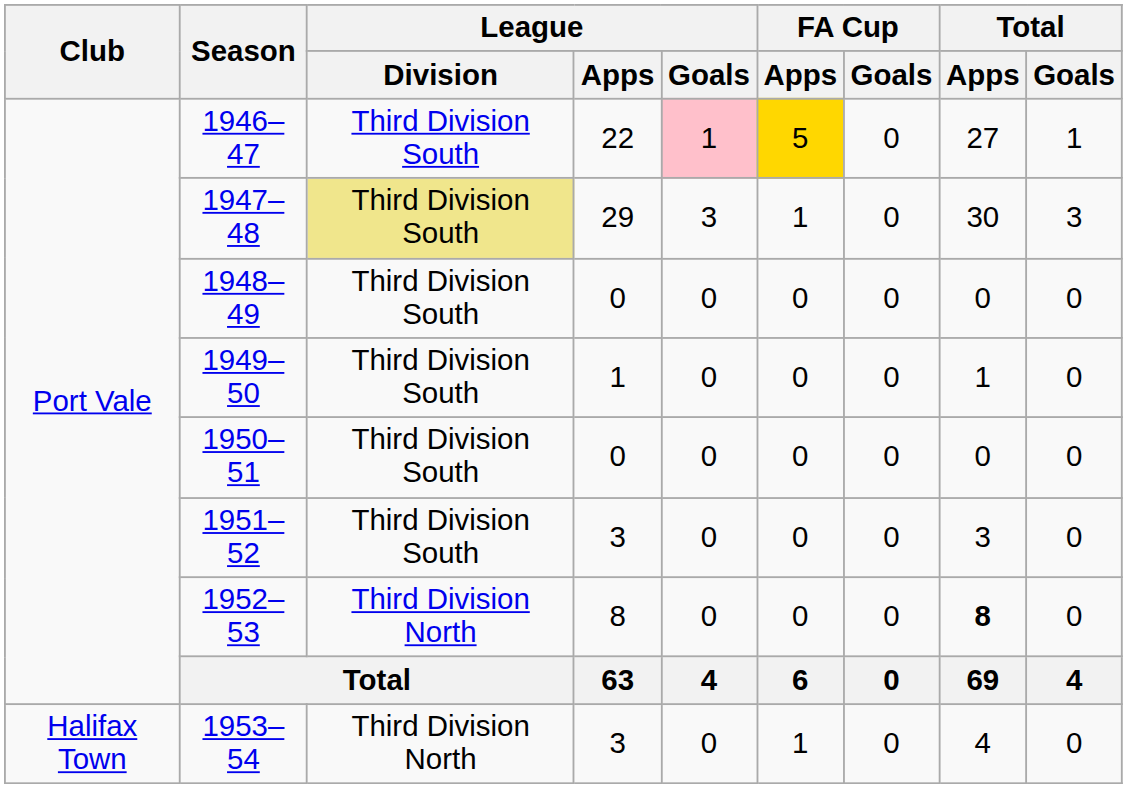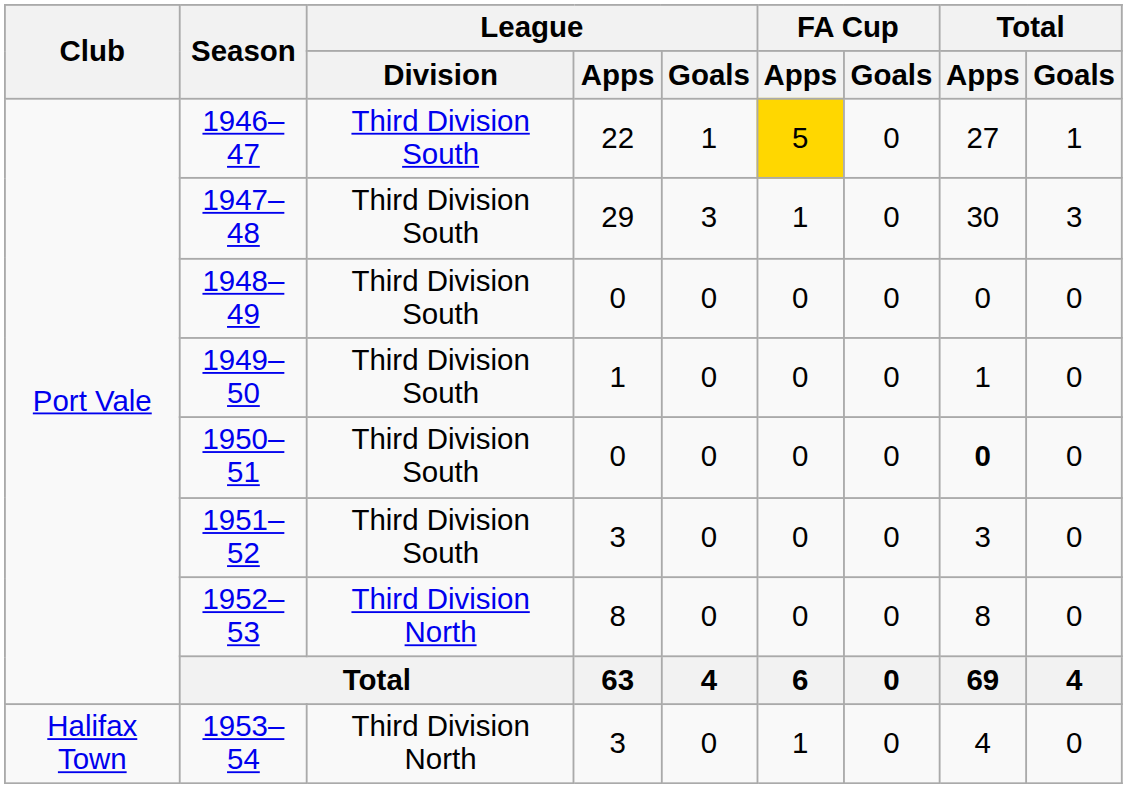1946–47 | League / Goals: pink background -> no background
1947–48 | League / Division: khaki background -> no background
1950–51 | Total / Apps: normal -> bold
1952–53 | Total / Apps: bold -> normal
